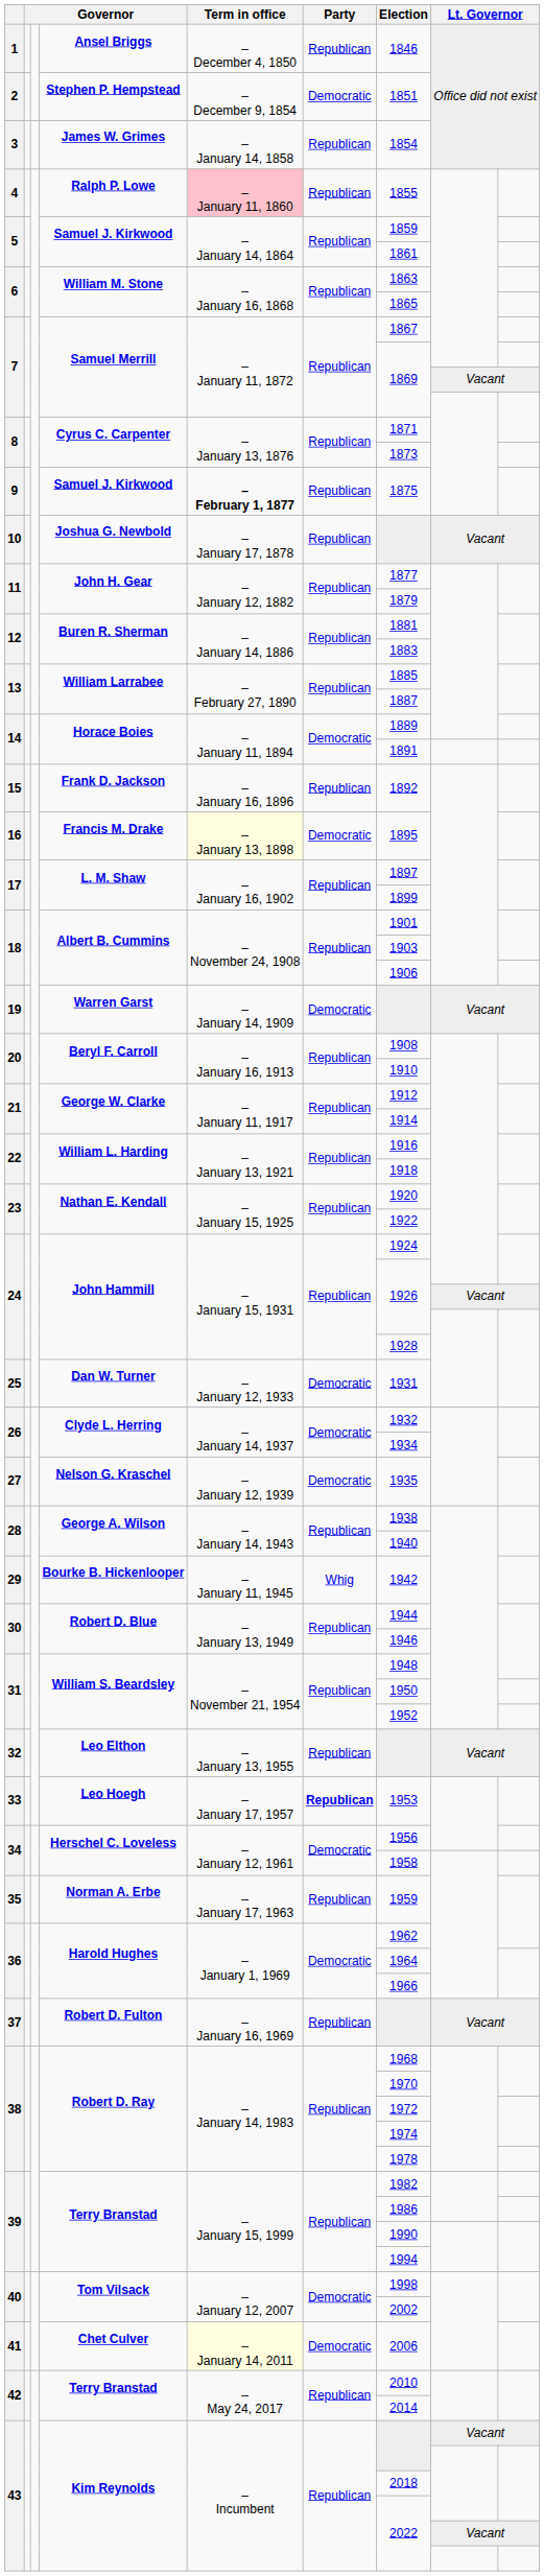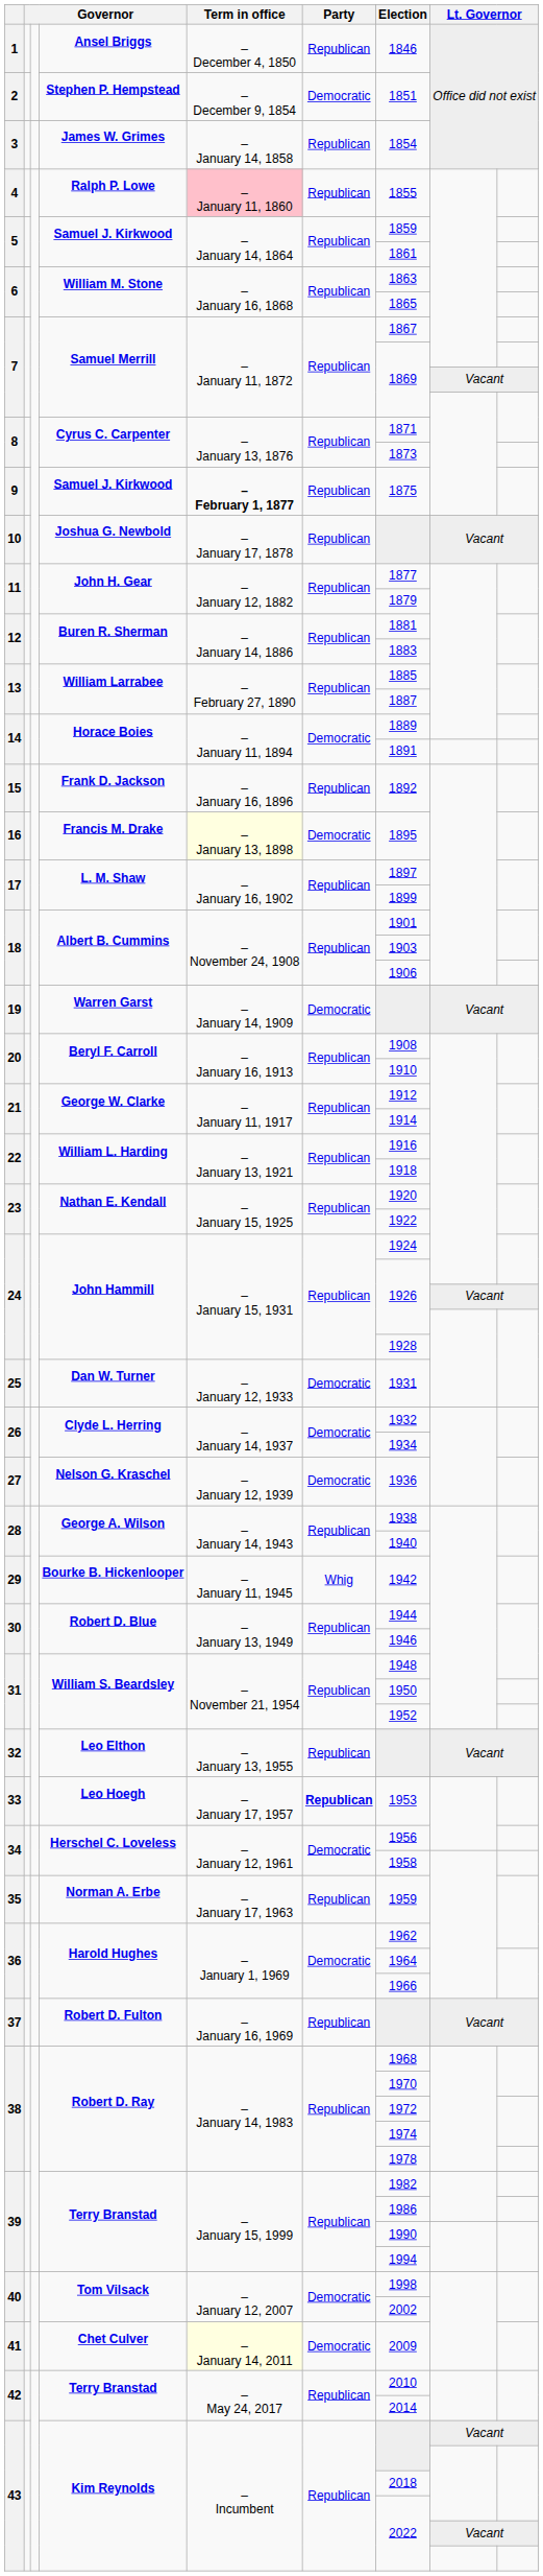27 | Election: 1935 -> 1936
41 | Election: 2006 -> 2009
